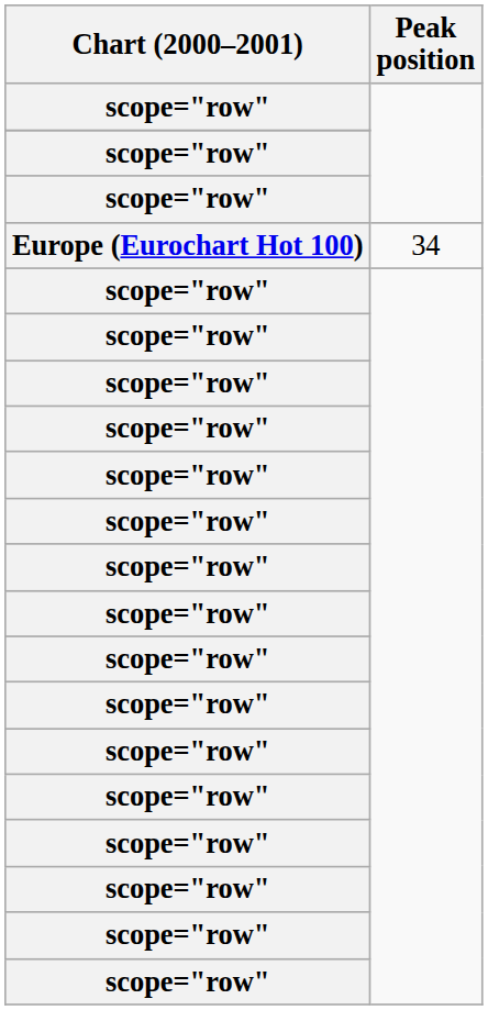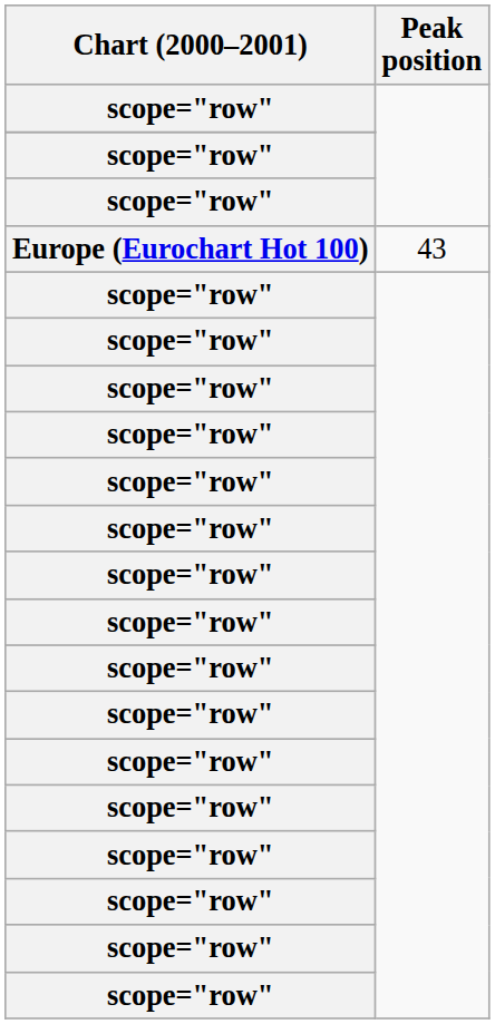Europe (Eurochart Hot 100) | Peak position: 34 -> 43
